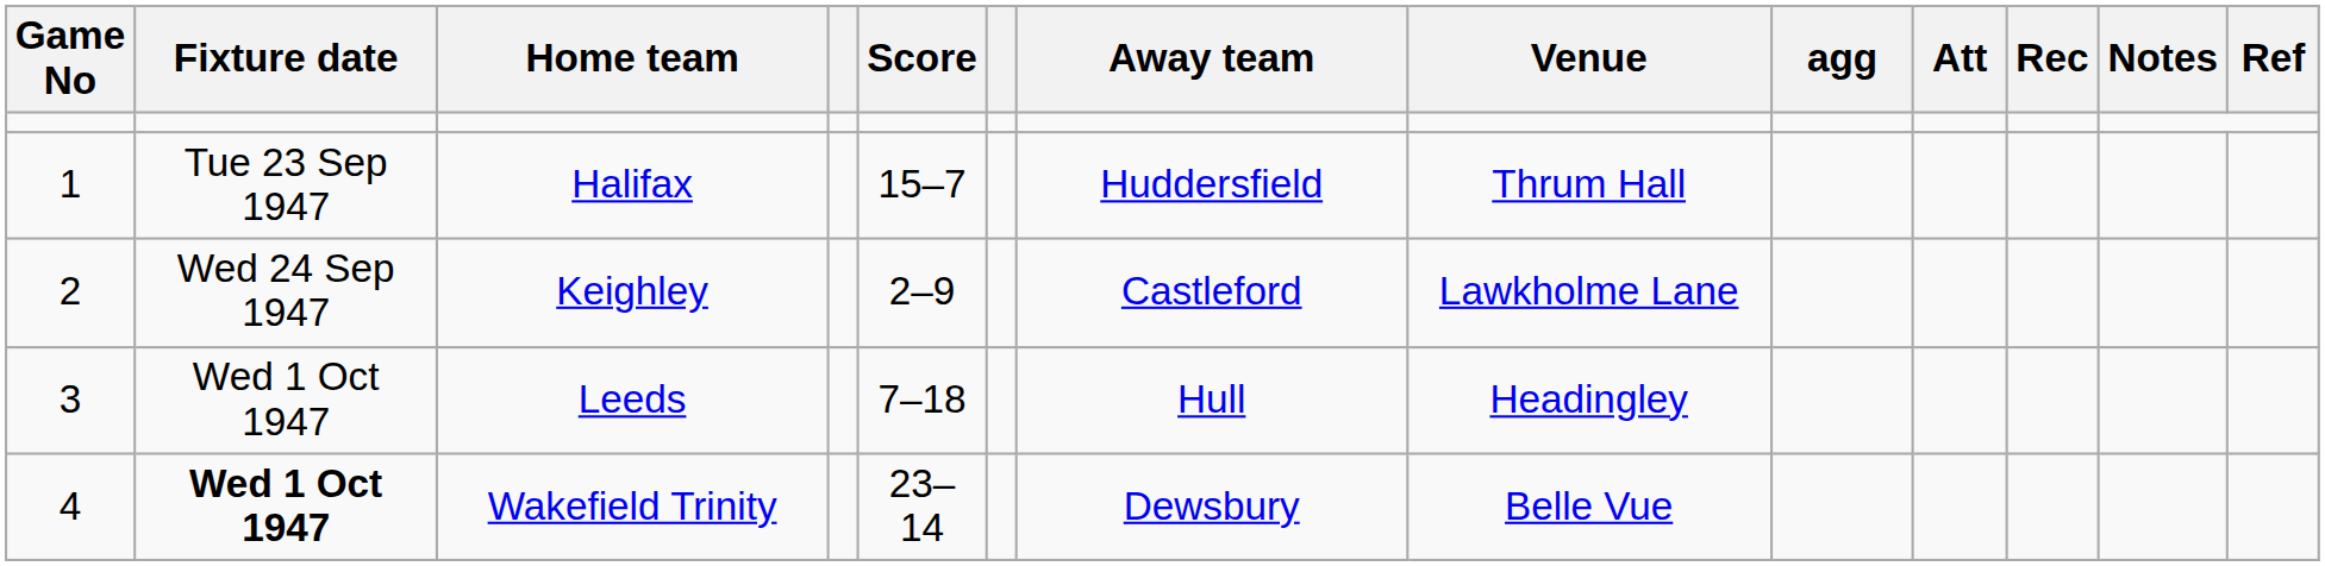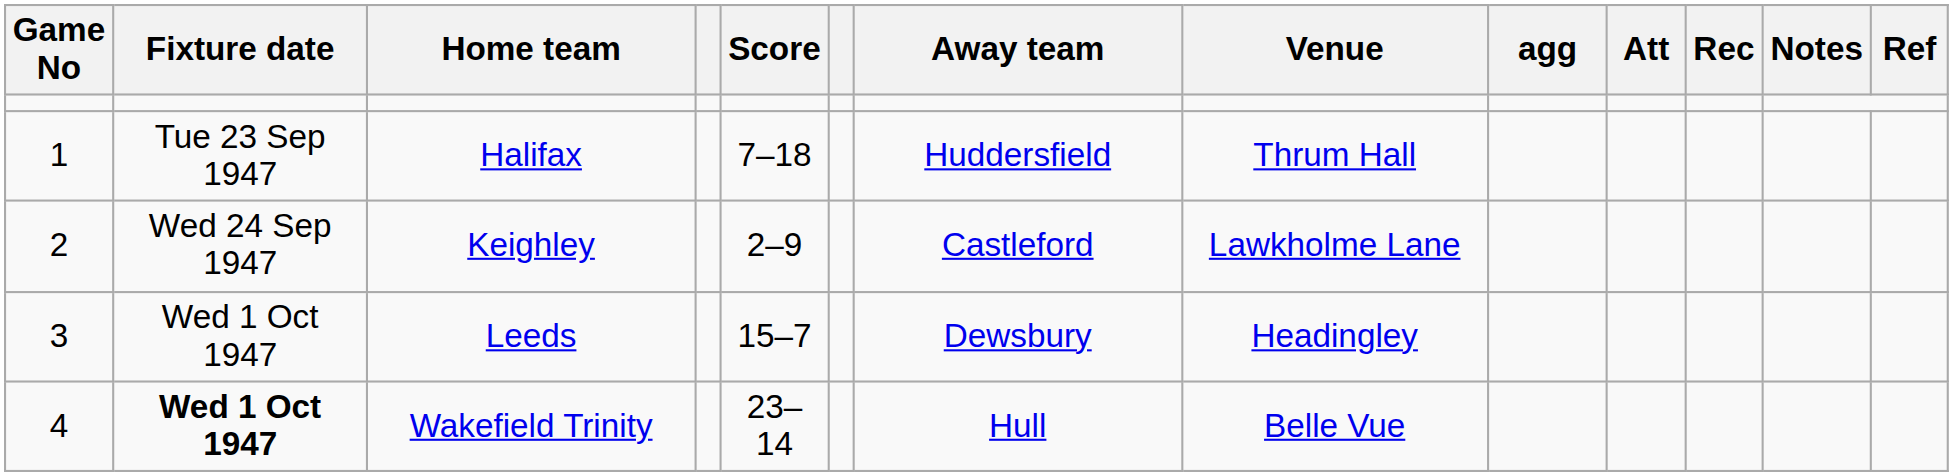Halifax | Score: 15–7 -> 7–18
Leeds | Score: 7–18 -> 15–7
Leeds | Away team: Hull -> Dewsbury
Wakefield Trinity | Away team: Dewsbury -> Hull
